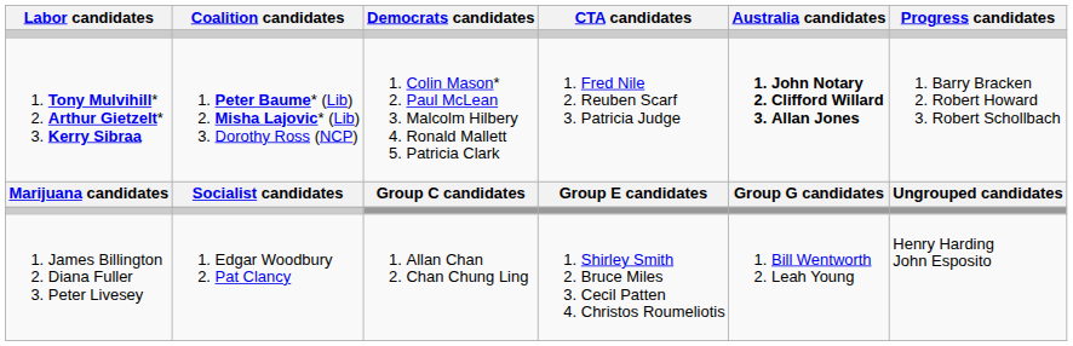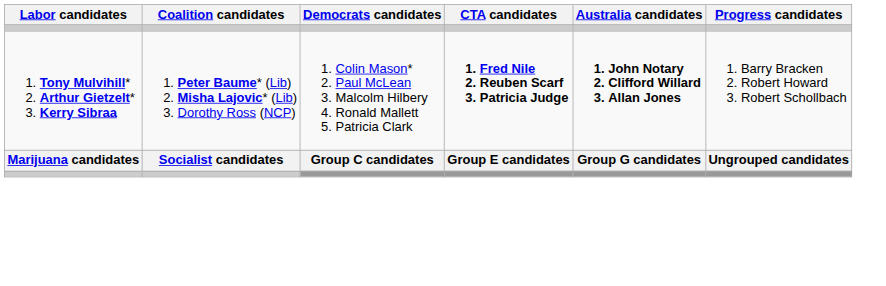Tony Mulvihill* Arthur Gietzelt* Kerry Sibraa | CTA candidates: normal -> bold
- row: James Billington Diana Fuller Peter Livesey | Edgar Woodbury Pat Clancy | Allan Chan Chan Chung Ling | Shirley Smith Bruce Miles Cecil Patten Christos Roumeliotis | Bill Wentworth Leah Young | Henry Harding John Esposito
